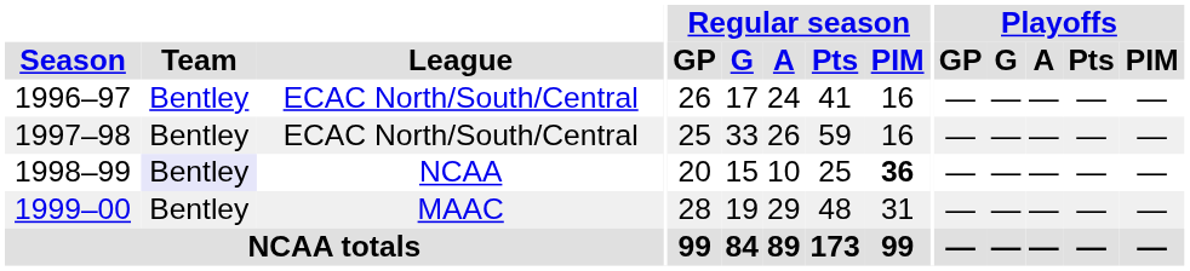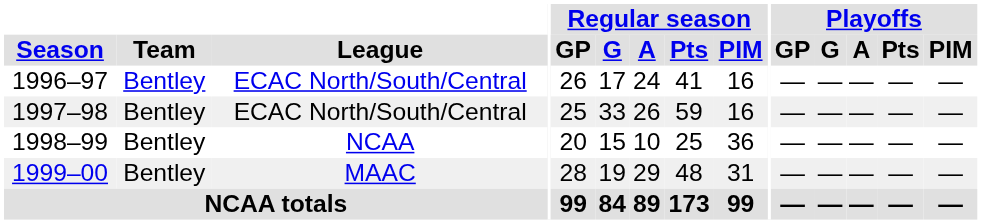1998–99 | Team: lavender background -> no background
1998–99 | Regular season / PIM: bold -> normal
